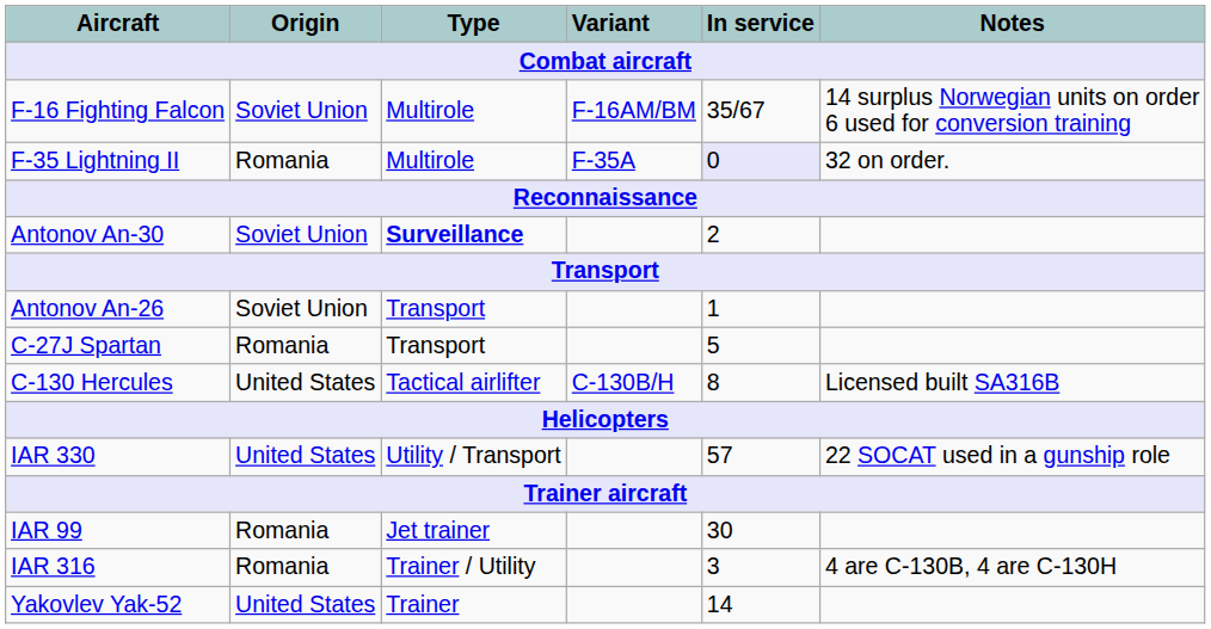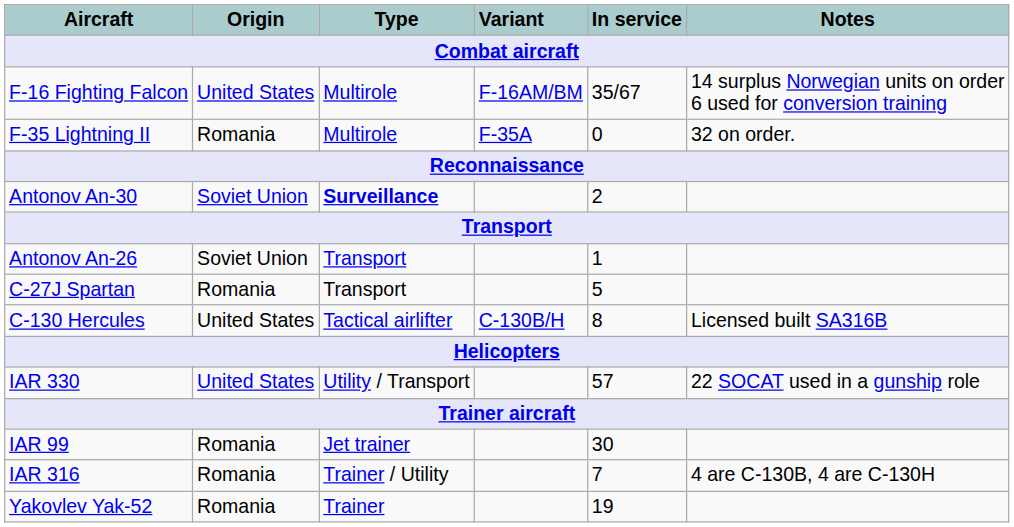F-16 Fighting Falcon | Origin: Soviet Union -> United States
F-35 Lightning II | In service: lavender background -> no background
IAR 316 | In service: 3 -> 7
Yakovlev Yak-52 | Origin: United States -> Romania
Yakovlev Yak-52 | In service: 14 -> 19
